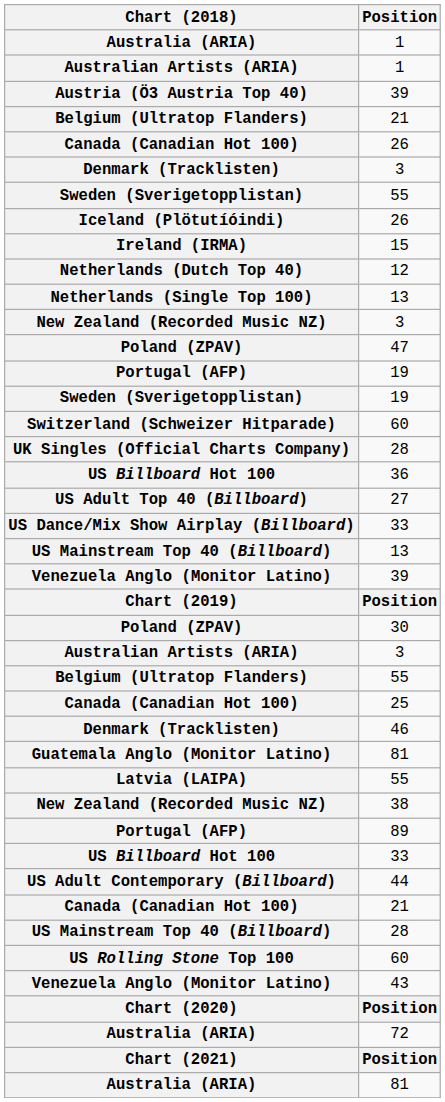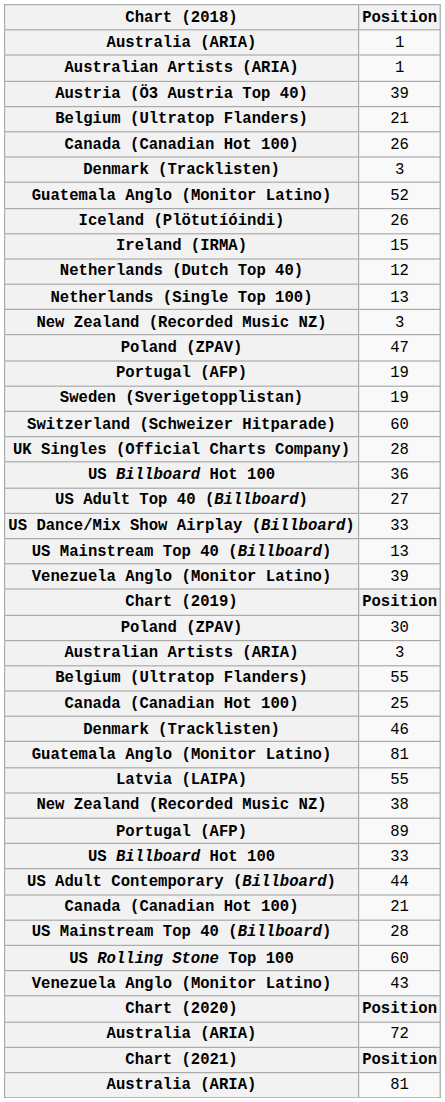row 8 | Chart (2018): Sweden (Sverigetopplistan) -> Guatemala Anglo (Monitor Latino)
row 8 | Position: 55 -> 52
